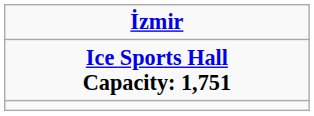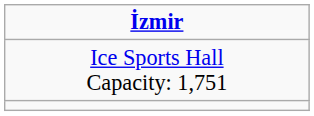row 2 | column 1: bold -> normal
